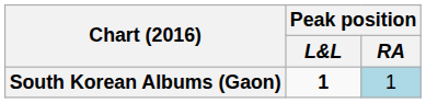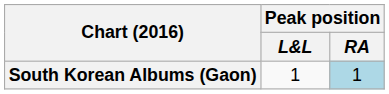South Korean Albums (Gaon) | Peak position / L&L: bold -> normal
